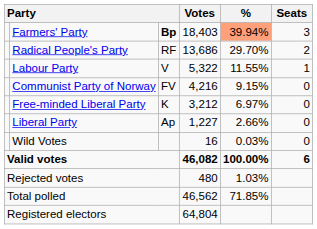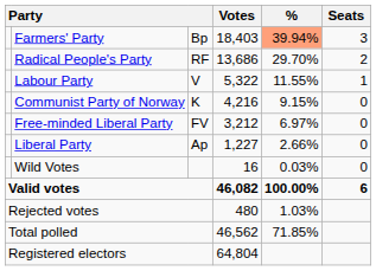Farmers' Party | column 3: bold -> normal
Communist Party of Norway | column 3: FV -> K
Free-minded Liberal Party | column 3: K -> FV
